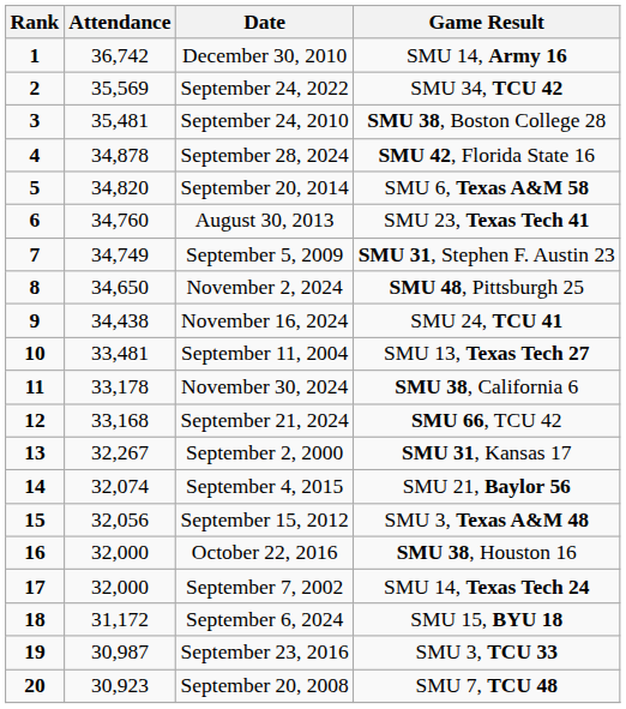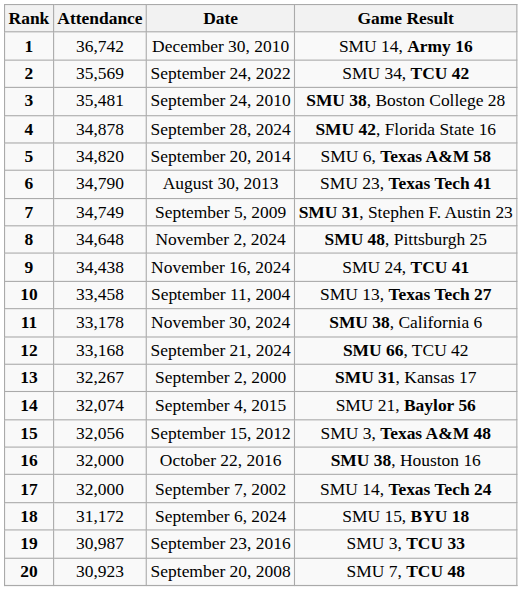August 30, 2013 | Attendance: 34,760 -> 34,790
November 2, 2024 | Attendance: 34,650 -> 34,648
September 11, 2004 | Attendance: 33,481 -> 33,458
